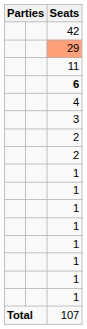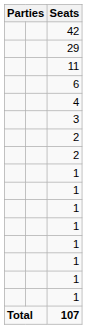29 | Seats: lightsalmon background -> no background
6 | Seats: bold -> normal
107 | Seats: normal -> bold
